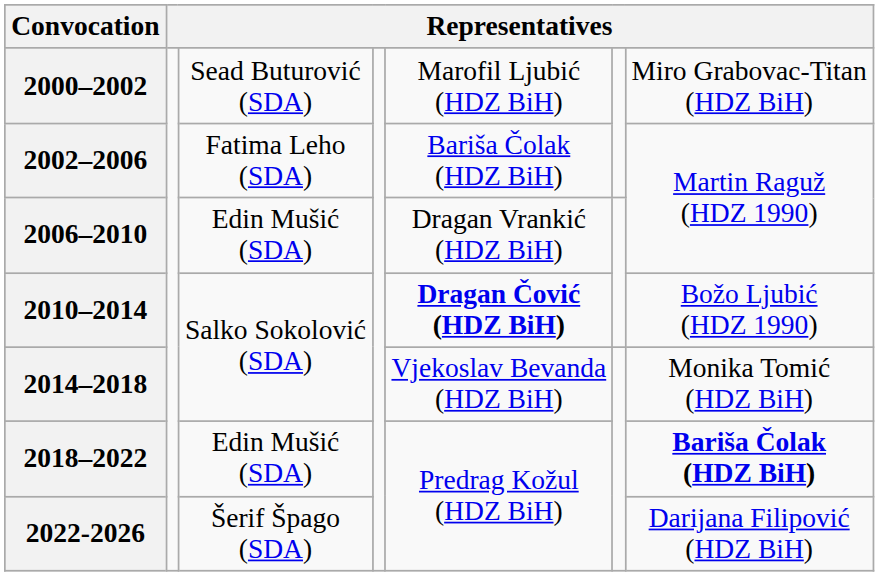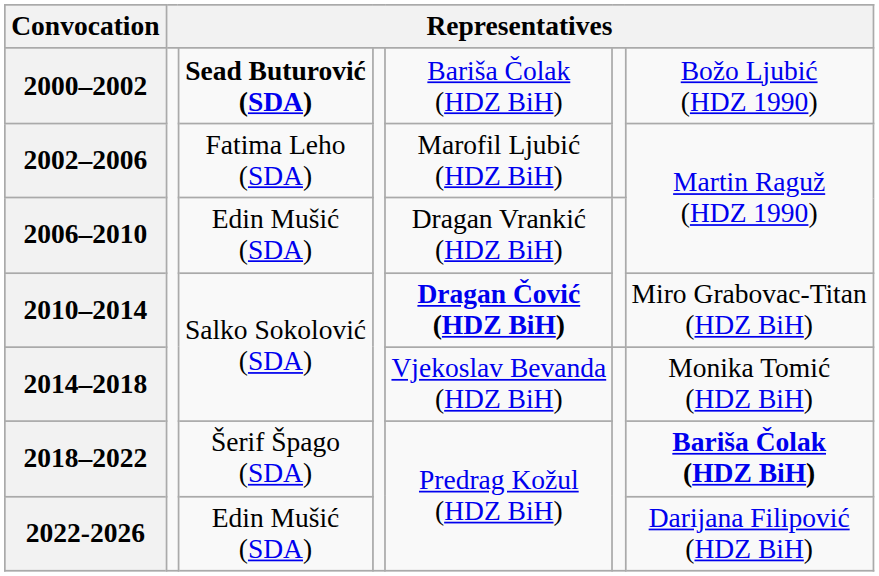2000–2002 | column 3: normal -> bold
2000–2002 | column 5: Marofil Ljubić (HDZ BiH) -> Bariša Čolak (HDZ BiH)
2000–2002 | column 7: Miro Grabovac-Titan (HDZ BiH) -> Božo Ljubić (HDZ 1990)
2002–2006 | column 5: Bariša Čolak (HDZ BiH) -> Marofil Ljubić (HDZ BiH)
2010–2014 | column 7: Božo Ljubić (HDZ 1990) -> Miro Grabovac-Titan (HDZ BiH)
2018–2022 | column 3: Edin Mušić (SDA) -> Šerif Špago (SDA)
2022-2026 | column 3: Šerif Špago (SDA) -> Edin Mušić (SDA)
